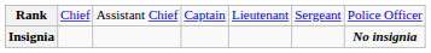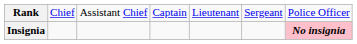Insignia | column 7: no background -> pink background
